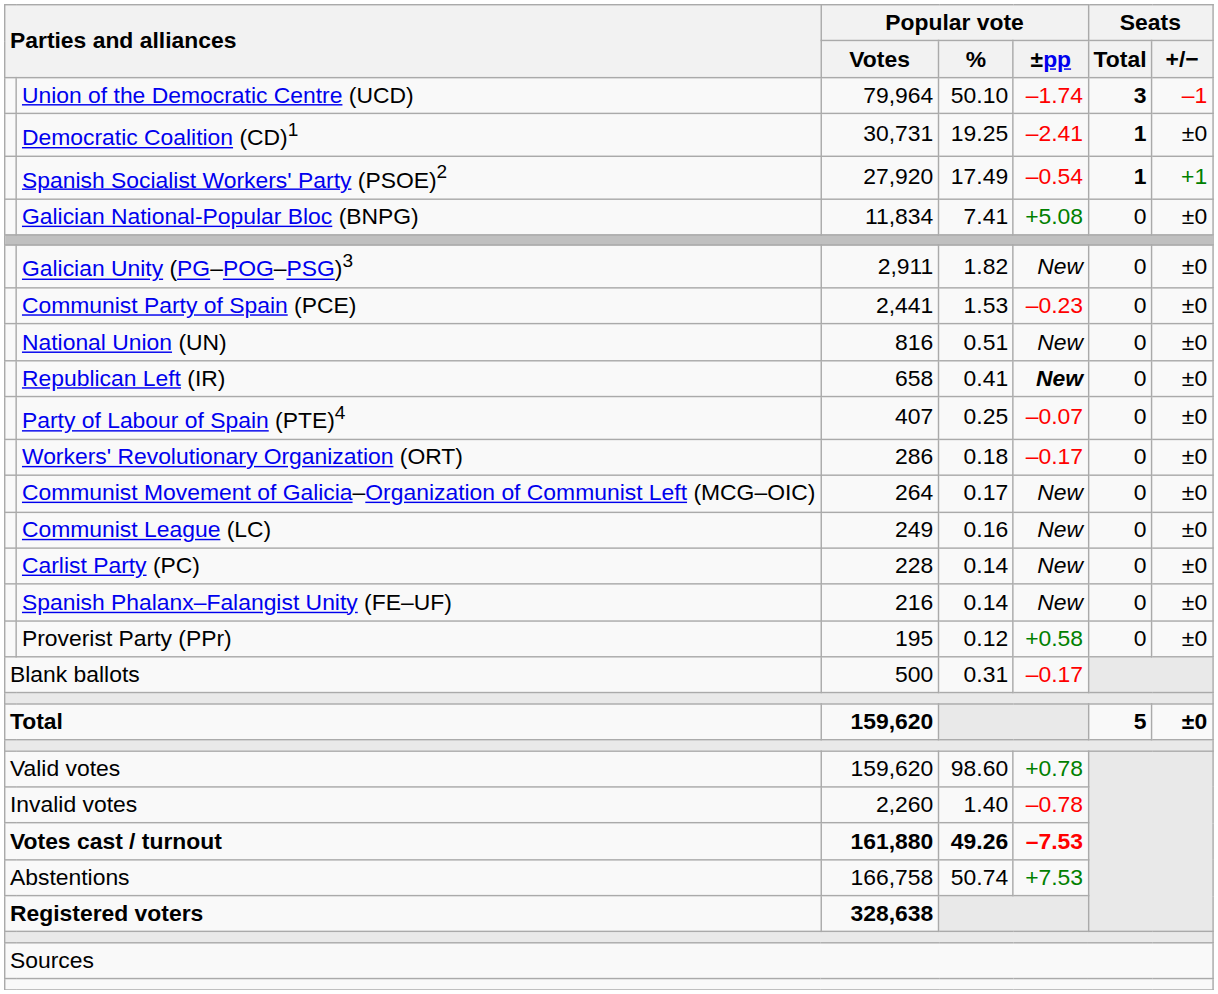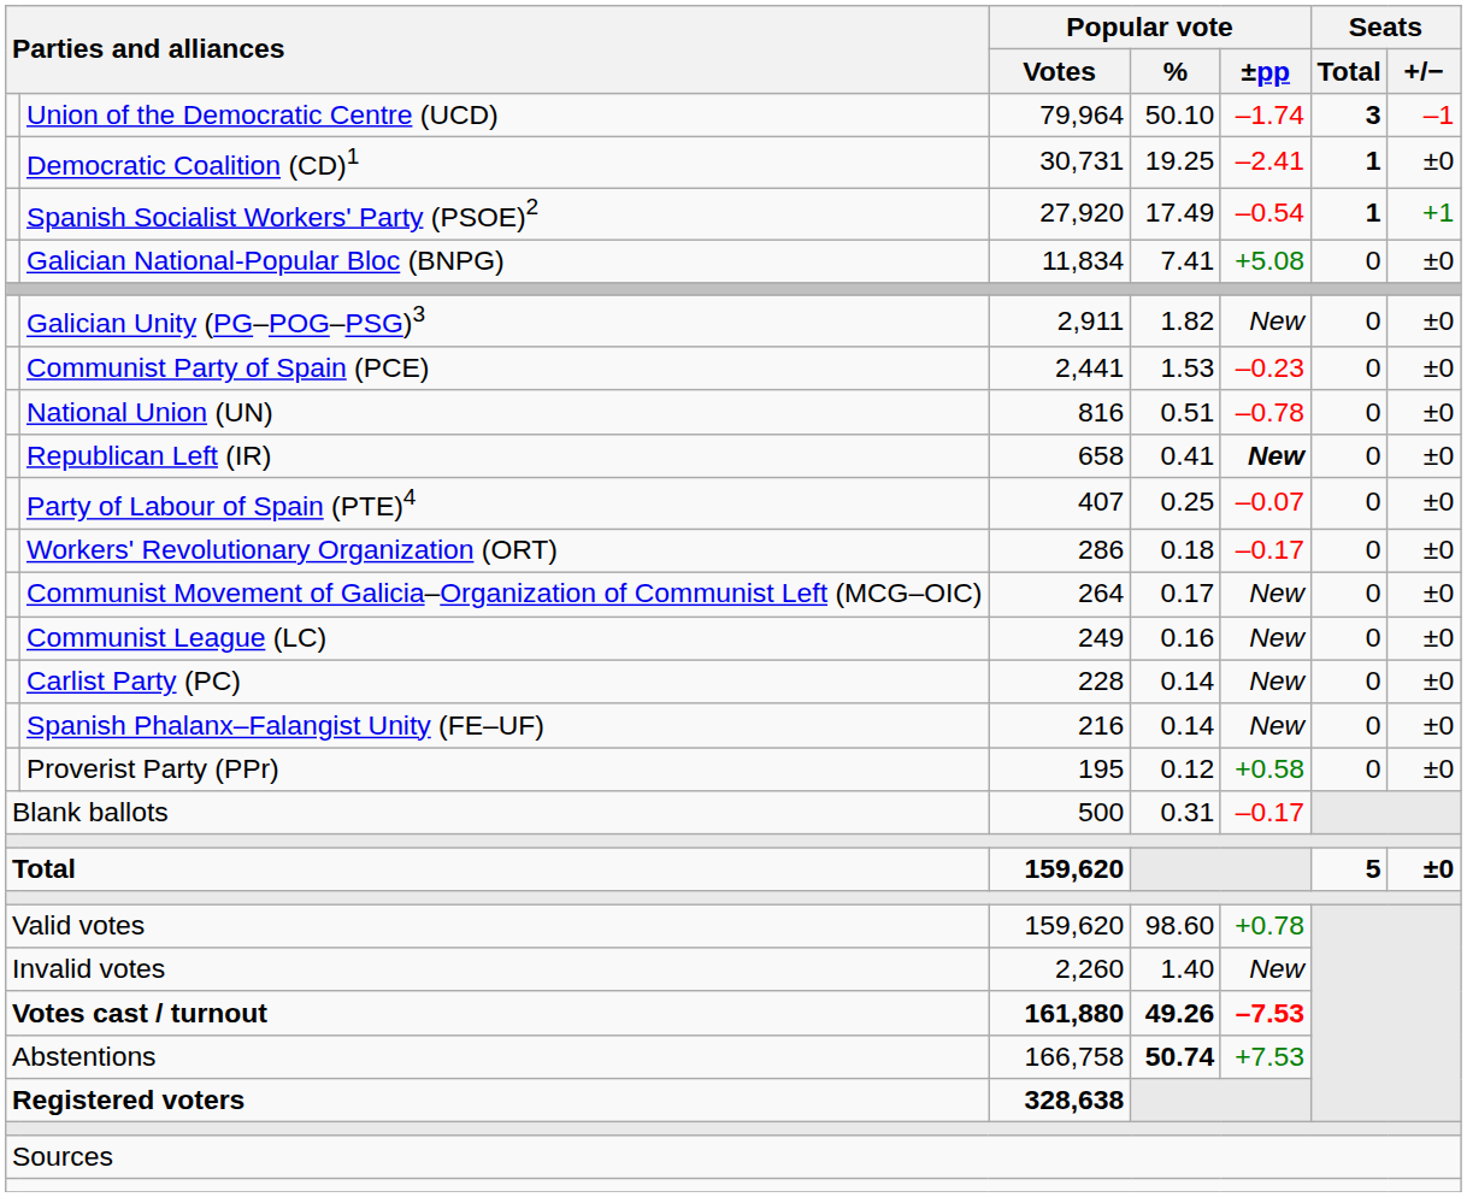National Union (UN) | Popular vote / ±pp: New -> –0.78
Invalid votes | Popular vote / ±pp: –0.78 -> New
Abstentions | Popular vote / %: normal -> bold
